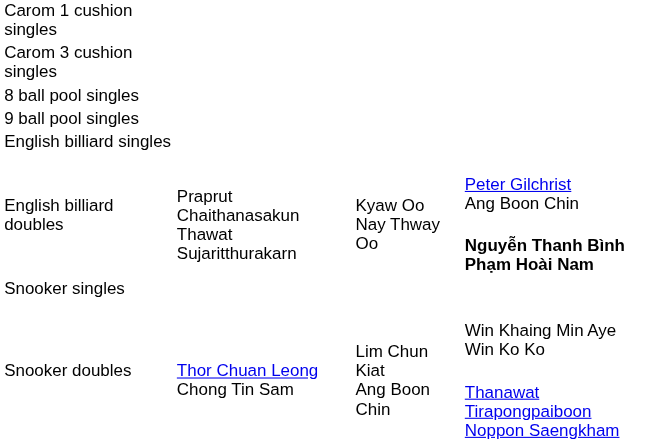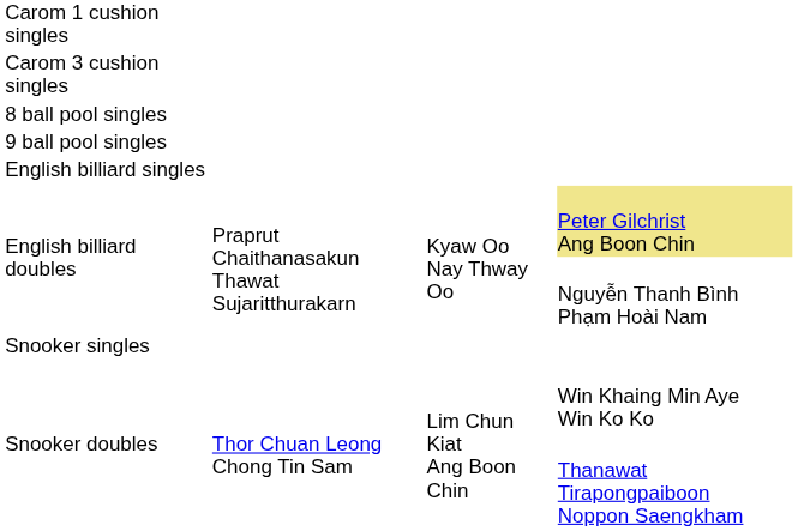English billiard doubles / Peter Gilchrist Ang Boon Chin | column 4: no background -> khaki background
English billiard doubles / Nguyễn Thanh Bình Phạm Hoài Nam | column 4: bold -> normal
